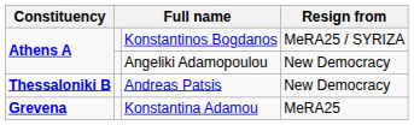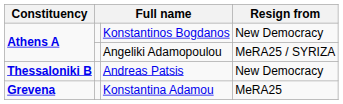Konstantinos Bogdanos | Resign from: MeRA25 / SYRIZA -> New Democracy
Angeliki Adamopoulou | Resign from: New Democracy -> MeRA25 / SYRIZA
